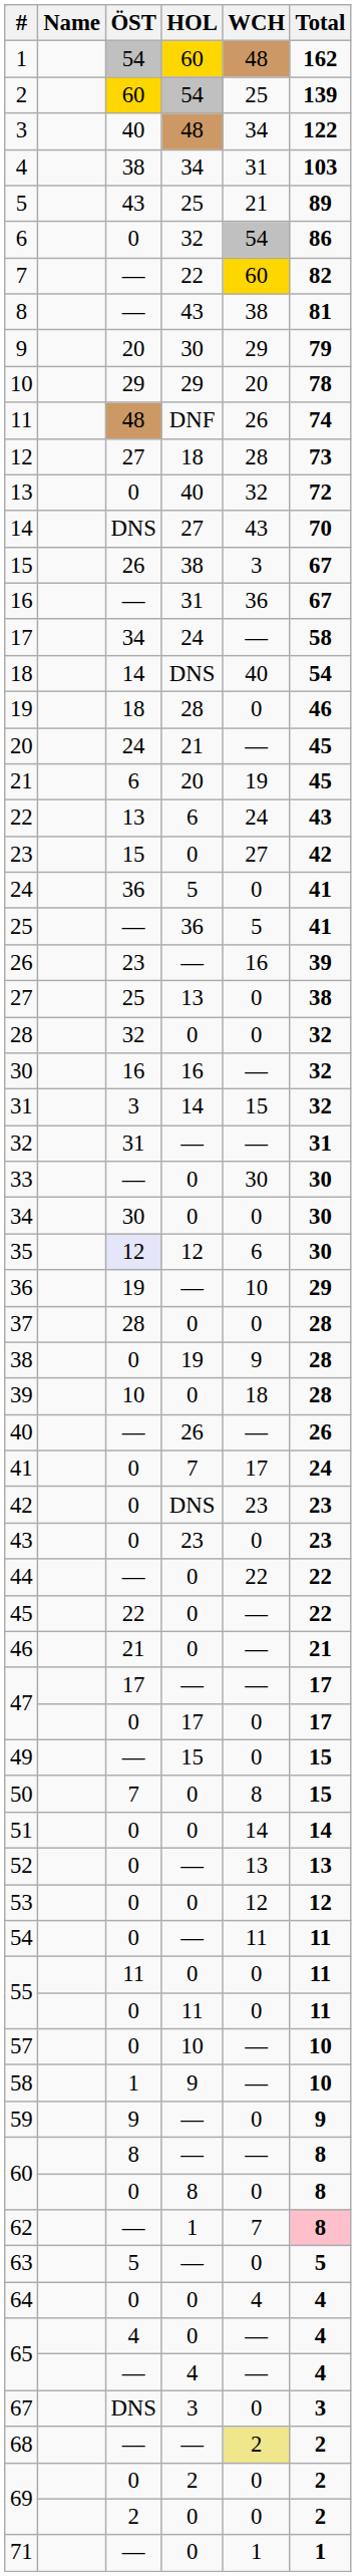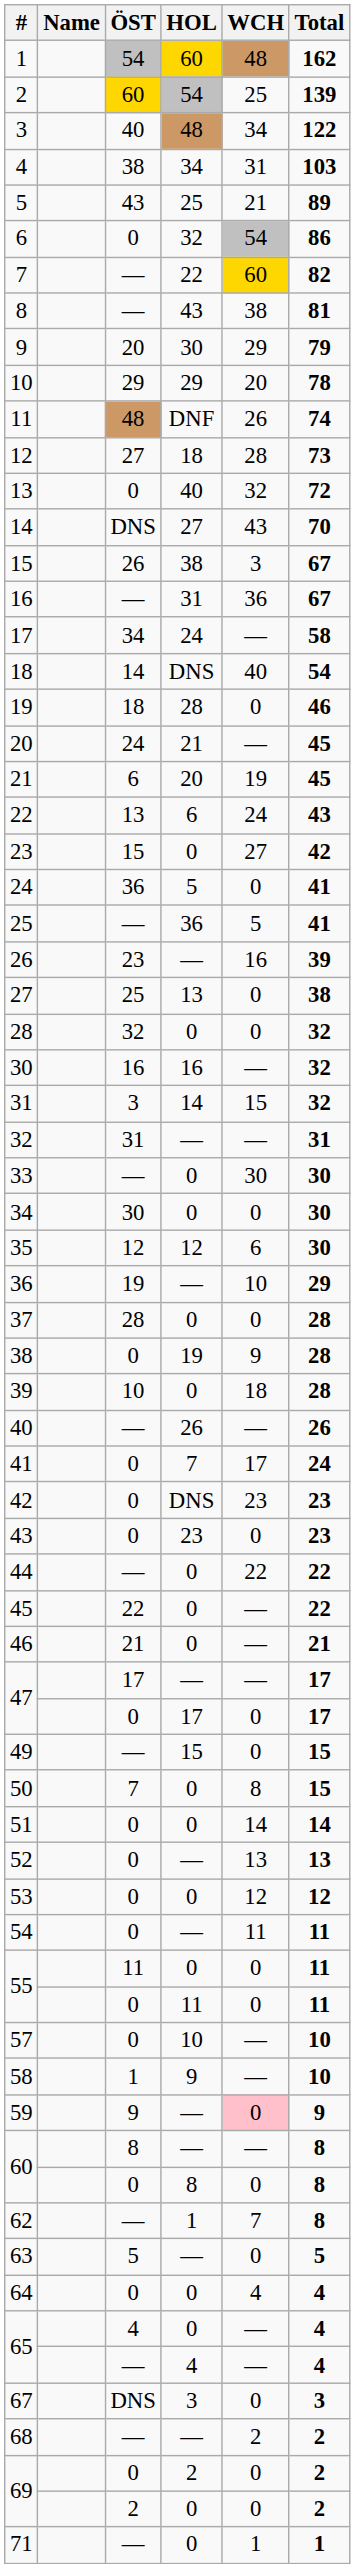35 | ÖST: lavender background -> no background
59 | WCH: no background -> pink background
62 | Total: pink background -> no background
68 | WCH: khaki background -> no background
